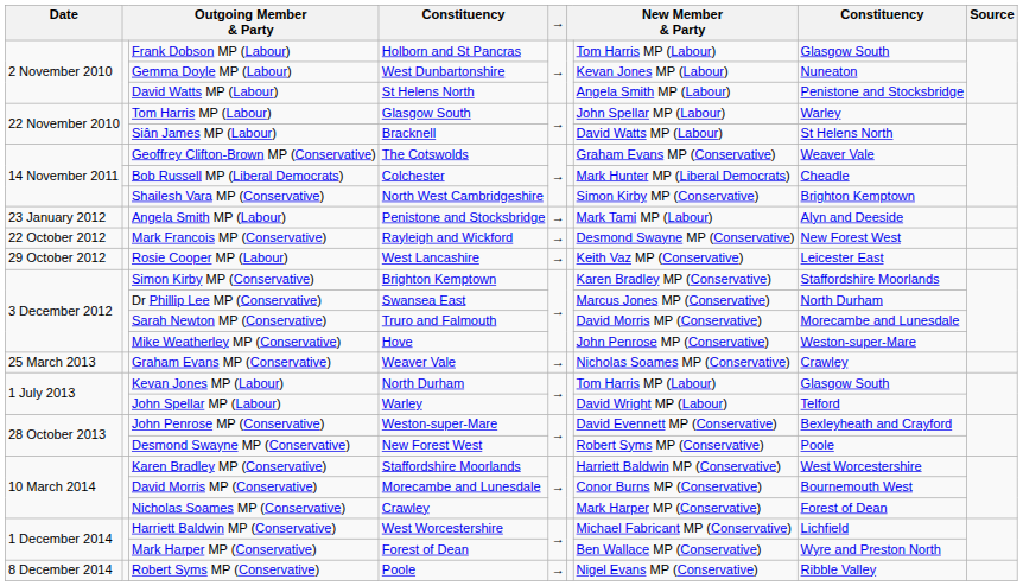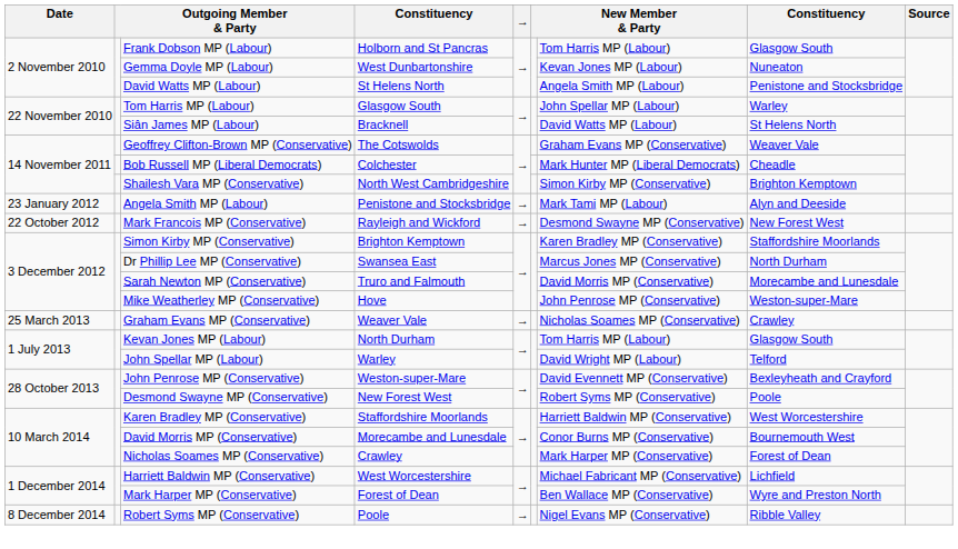- row: 29 October 2012 | Rosie Cooper MP (Labour) | West Lancashire | → | Keith Vaz MP (Conservative) | Leicester East
